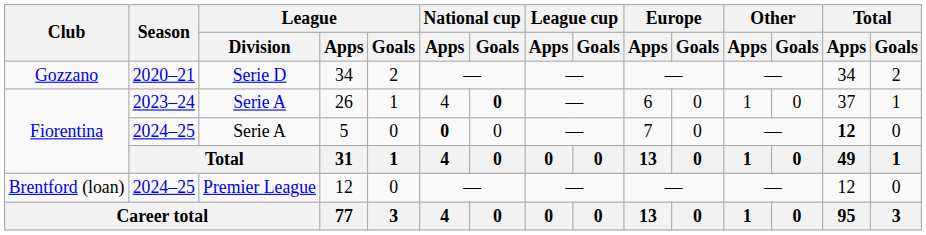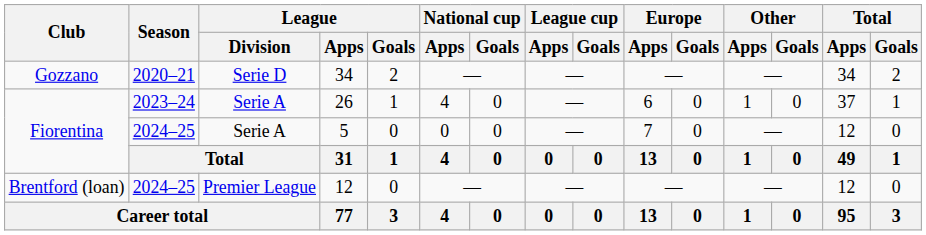26 | National cup / Goals: bold -> normal
5 | National cup / Apps: bold -> normal
5 | Total / Apps: bold -> normal
